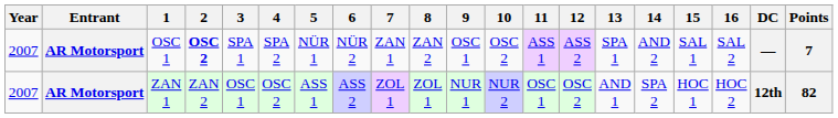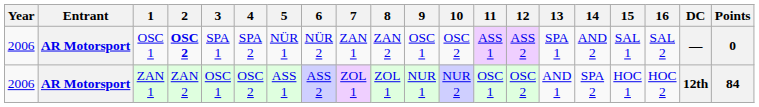row 2 | Year: 2007 -> 2006
row 2 | Points: 7 -> 0
row 3 | Year: 2007 -> 2006
row 3 | Points: 82 -> 84
